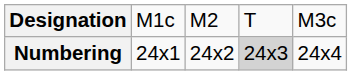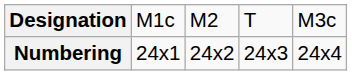Numbering | column 4: lightgrey background -> no background
